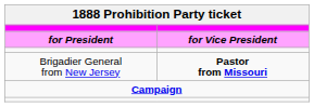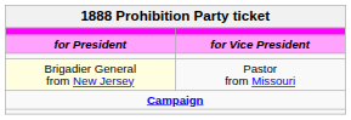Brigadier General from New Jersey | column 1: no background -> lightyellow background
Brigadier General from New Jersey | column 2: bold -> normal
